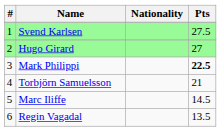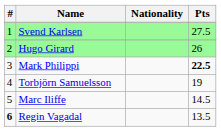Hugo Girard | Pts: 27 -> 26
Torbjörn Samuelsson | Pts: 21 -> 19
Regin Vagadal | #: normal -> bold
